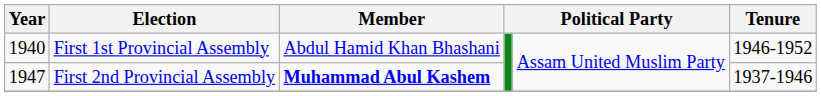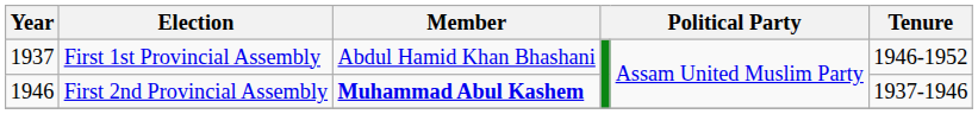First 1st Provincial Assembly | Year: 1940 -> 1937
First 2nd Provincial Assembly | Year: 1947 -> 1946
